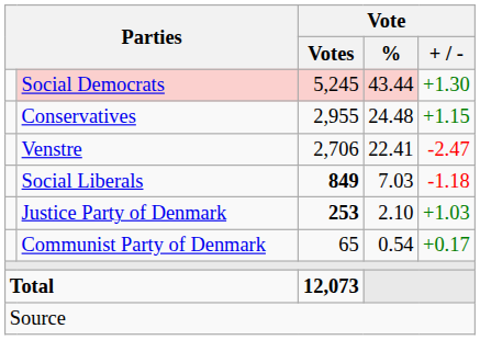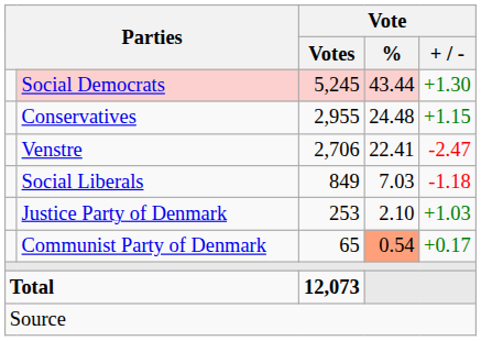Social Liberals | Vote / Votes: bold -> normal
Justice Party of Denmark | Vote / Votes: bold -> normal
Communist Party of Denmark | Vote / %: no background -> lightsalmon background
